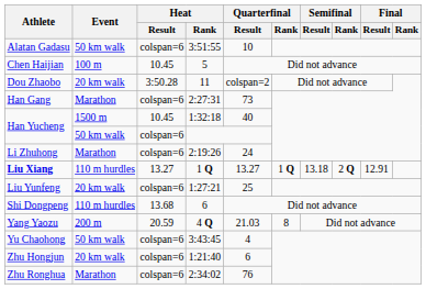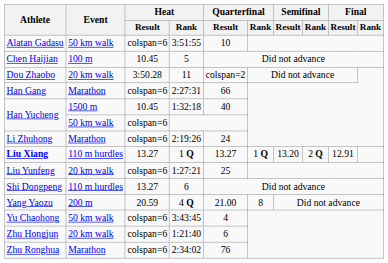Han Gang | Quarterfinal / Result: 73 -> 66
Liu Xiang | Semifinal / Result: 13.18 -> 13.20
Shi Dongpeng | Heat / Result: 13.68 -> 13.27
Yang Yaozu | Quarterfinal / Result: 21.03 -> 21.00
